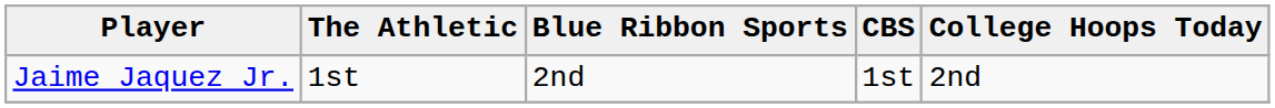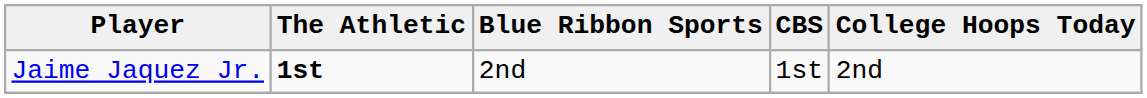Jaime Jaquez Jr. | The Athletic: normal -> bold
